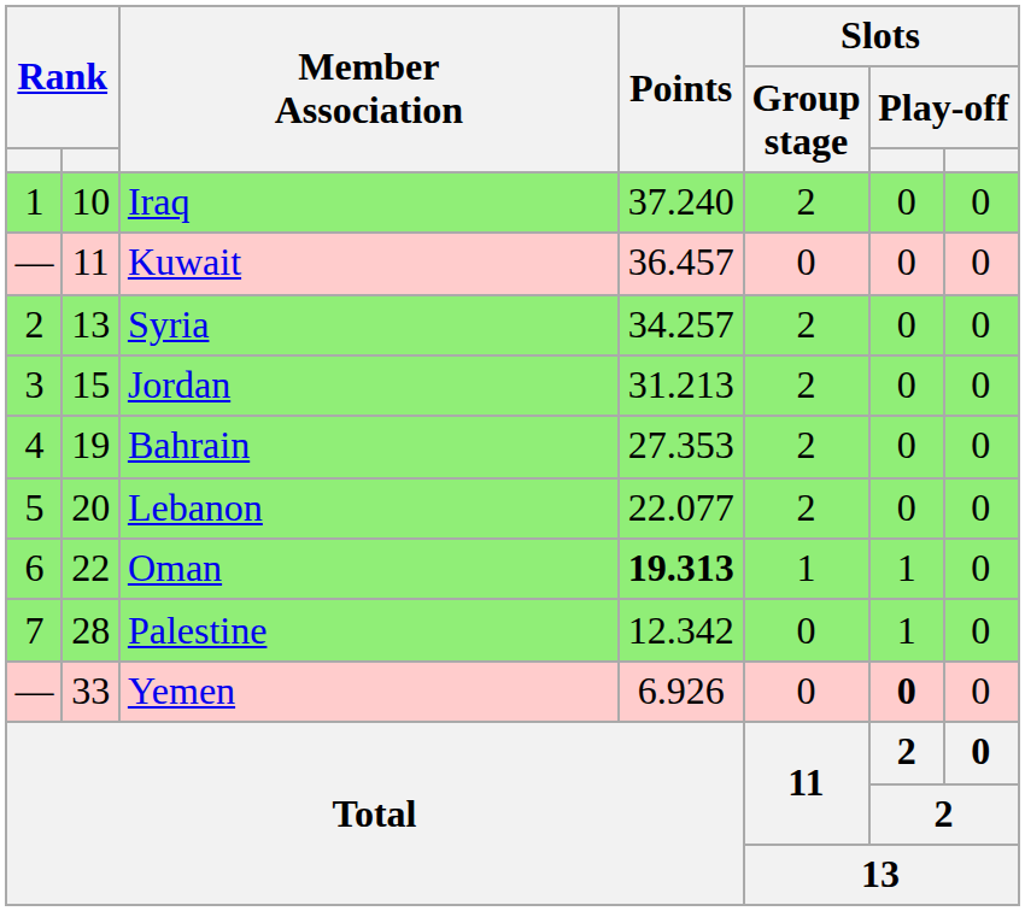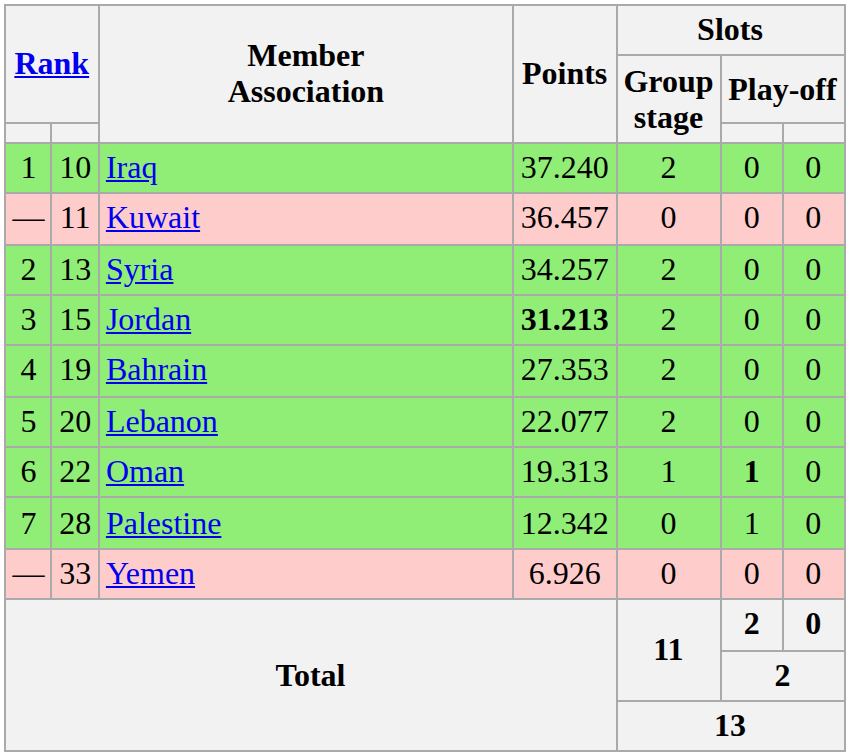Jordan | Points: normal -> bold
Oman | Points: bold -> normal
Oman | column 6: normal -> bold
Yemen | column 6: bold -> normal
